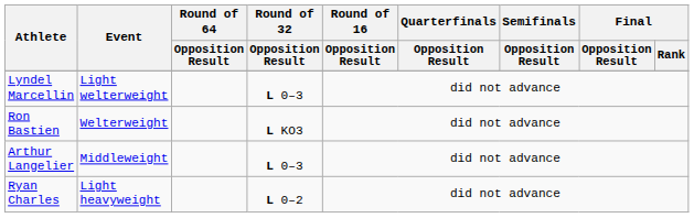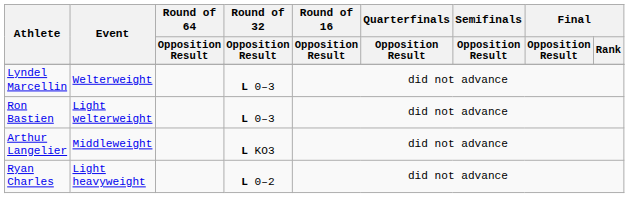Lyndel Marcellin | Event: Light welterweight -> Welterweight
Ron Bastien | Event: Welterweight -> Light welterweight
Ron Bastien | Round of 32 / Opposition Result: L KO3 -> L 0–3
Arthur Langelier | Round of 32 / Opposition Result: L 0–3 -> L KO3
